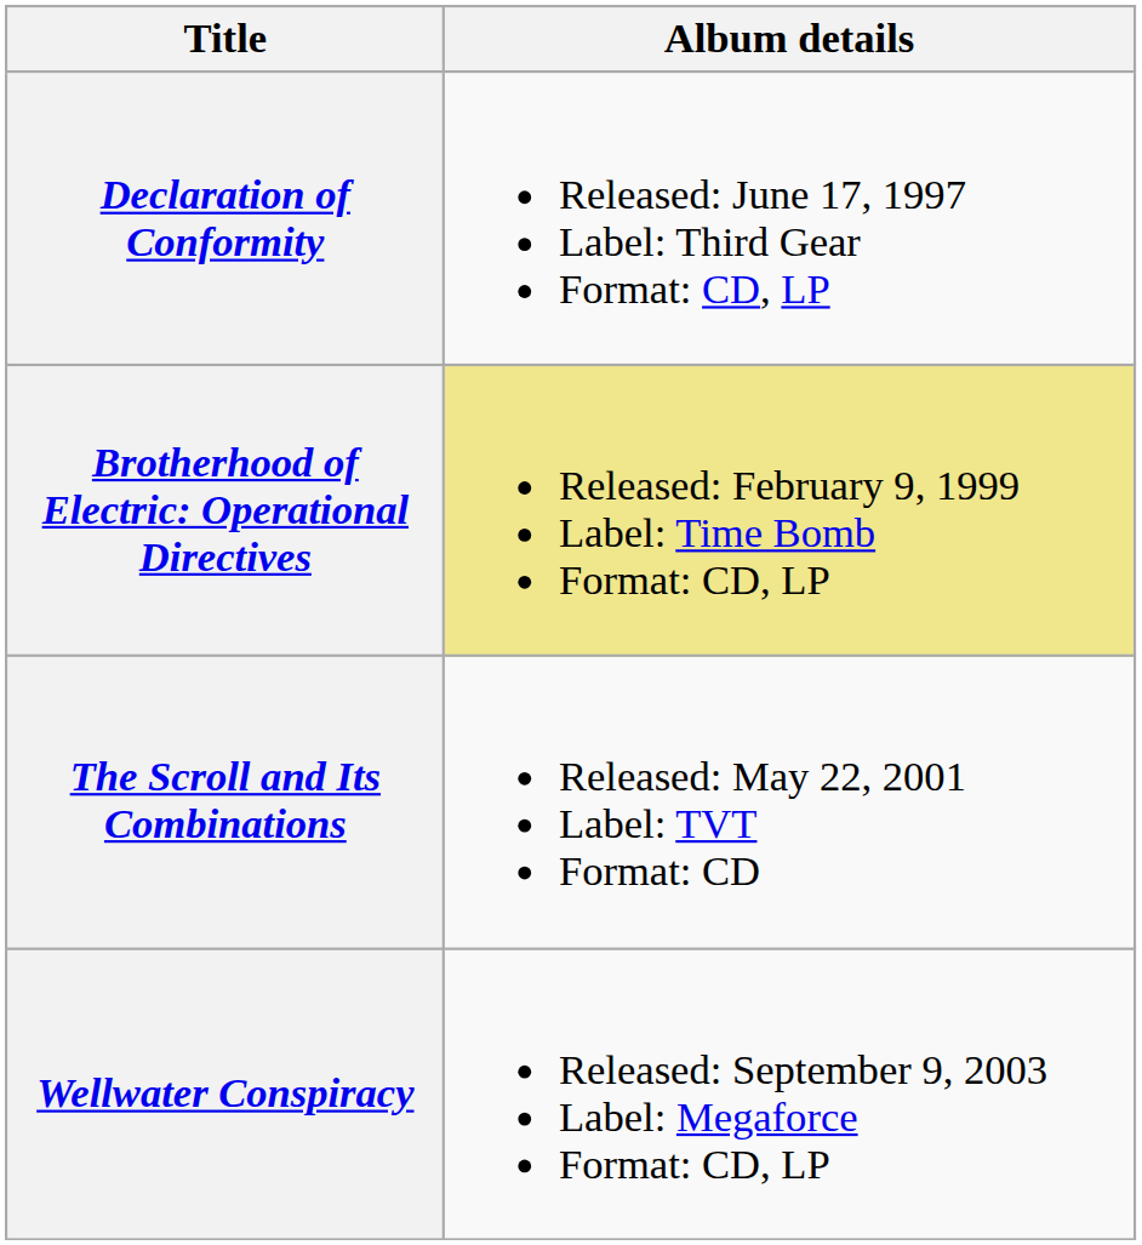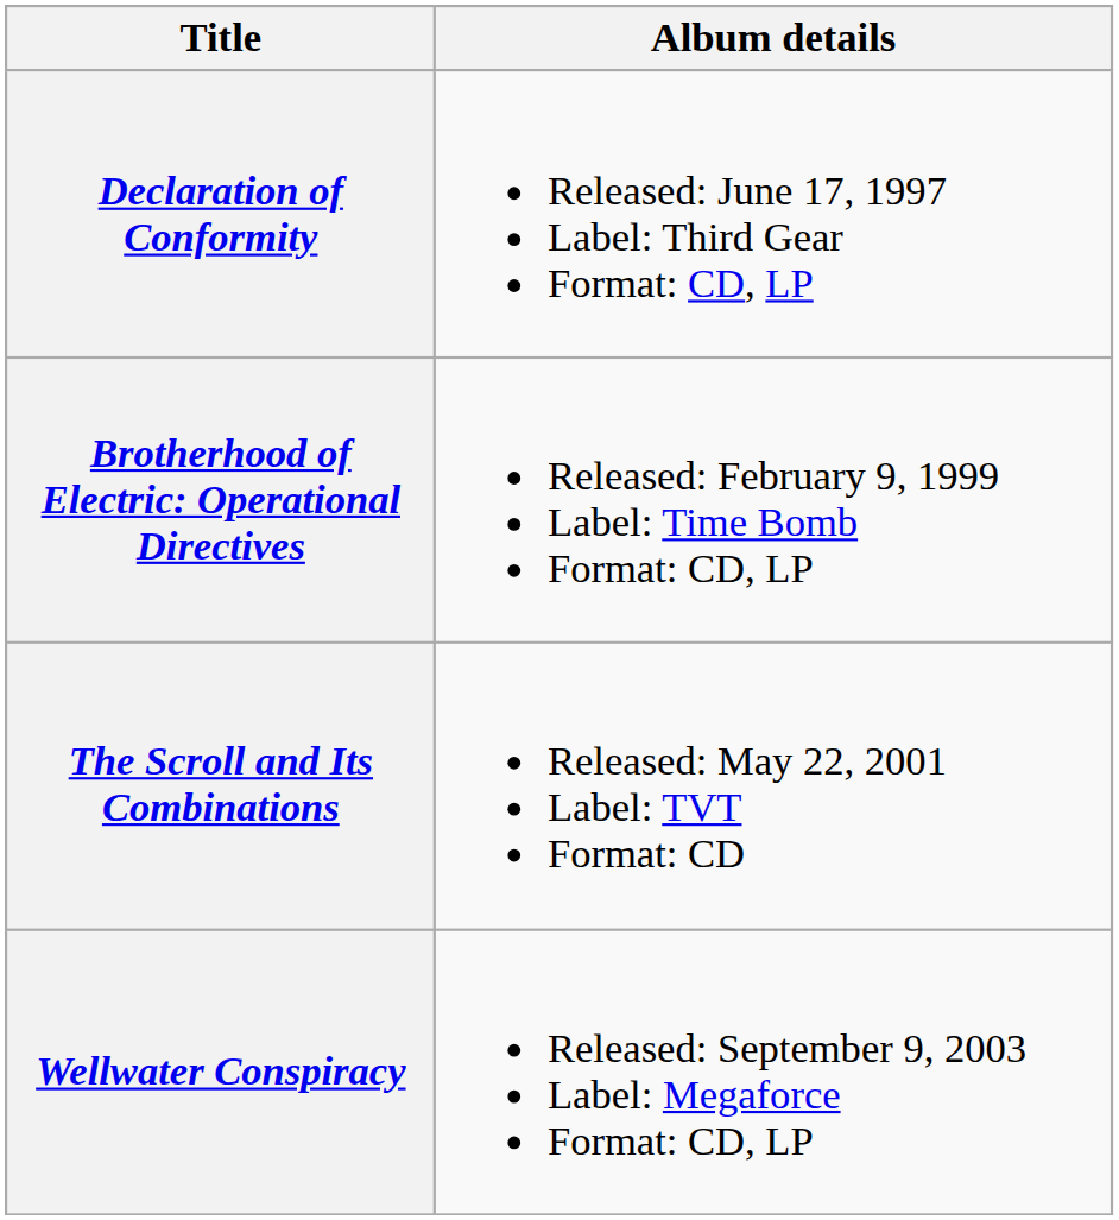Brotherhood of Electric: Operational Directives | Album details: khaki background -> no background
